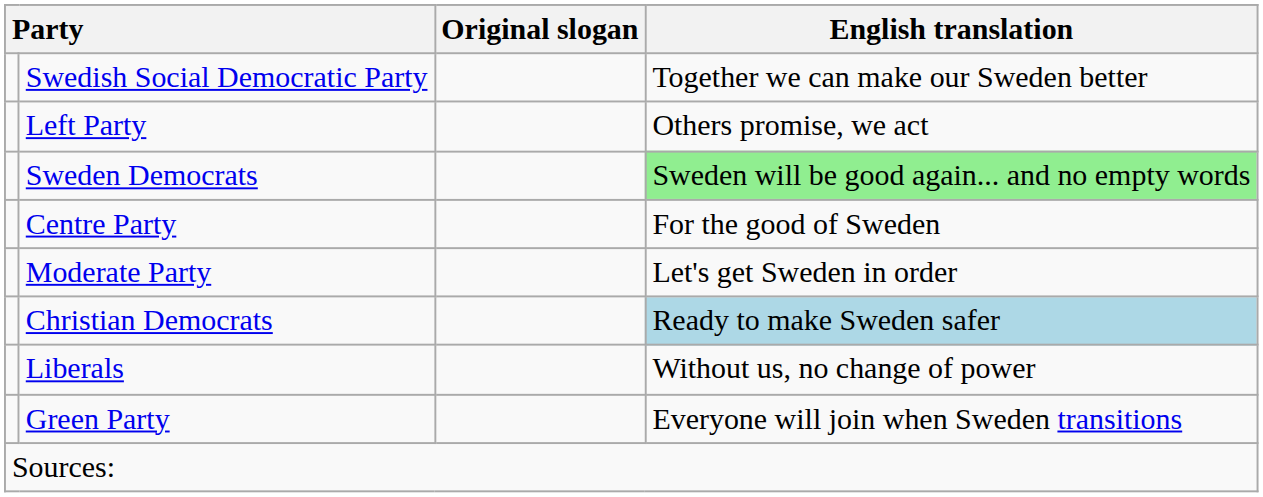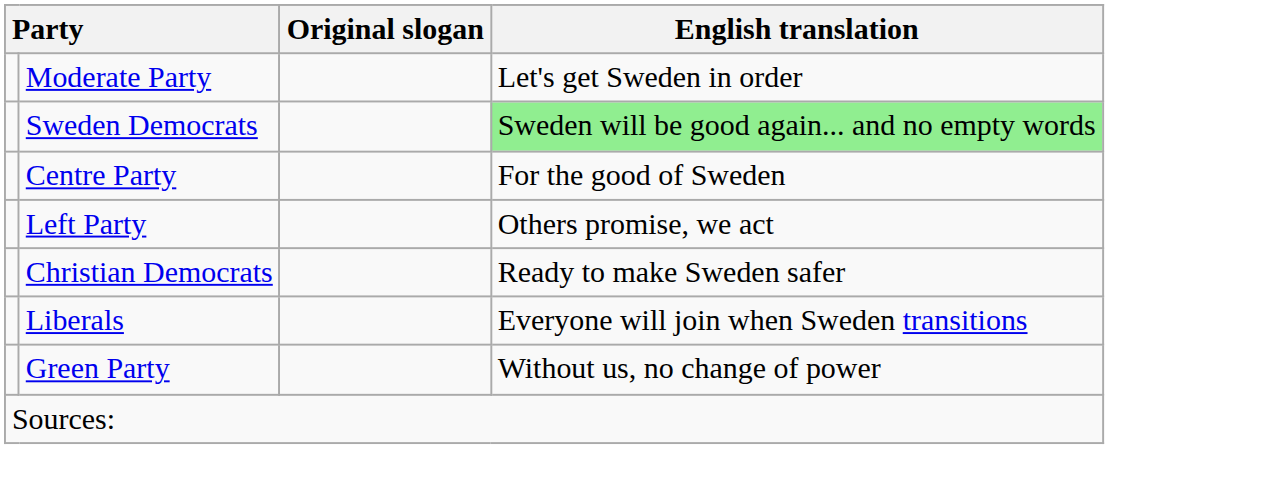- row: Swedish Social Democratic Party | Together we can make our Sweden better
rows swapped: Moderate Party <-> Left Party
Christian Democrats | English translation: lightblue background -> no background
Liberals | English translation: Without us, no change of power -> Everyone will join when Sweden transitions
Green Party | English translation: Everyone will join when Sweden transitions -> Without us, no change of power
